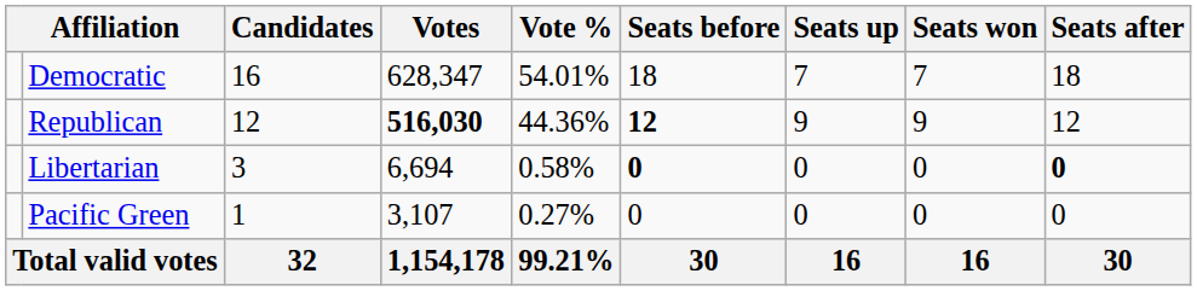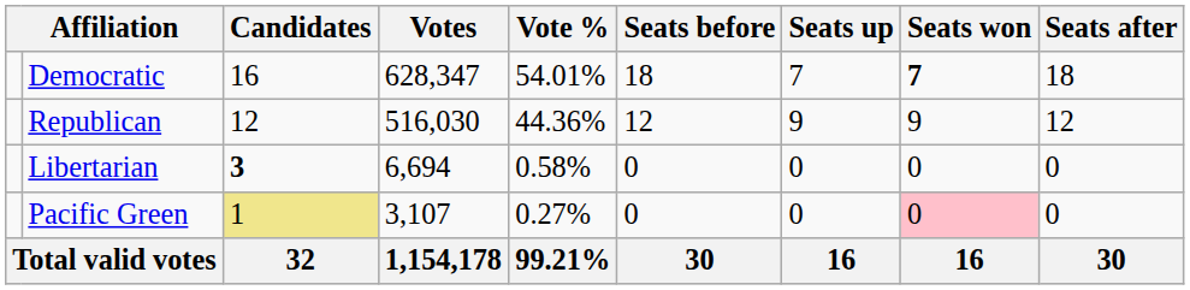Democratic | Seats won: normal -> bold
Republican | Votes: bold -> normal
Republican | Seats before: bold -> normal
Libertarian | Candidates: normal -> bold
Libertarian | Seats before: bold -> normal
Libertarian | Seats after: bold -> normal
Pacific Green | Candidates: no background -> khaki background
Pacific Green | Seats won: no background -> pink background
